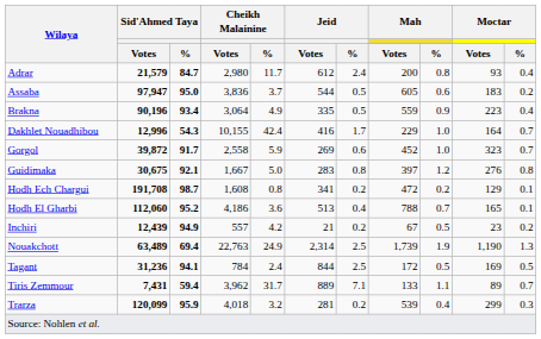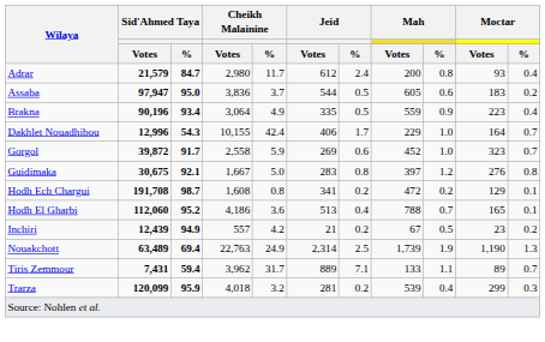Dakhlet Nouadhibou | Jeid / Votes: 416 -> 406
- row: Tagant | 31,236 | 94.1 | 784 | 2.4 | 844 | 2.5 | 172 | 0.5 | 169 | 0.5
